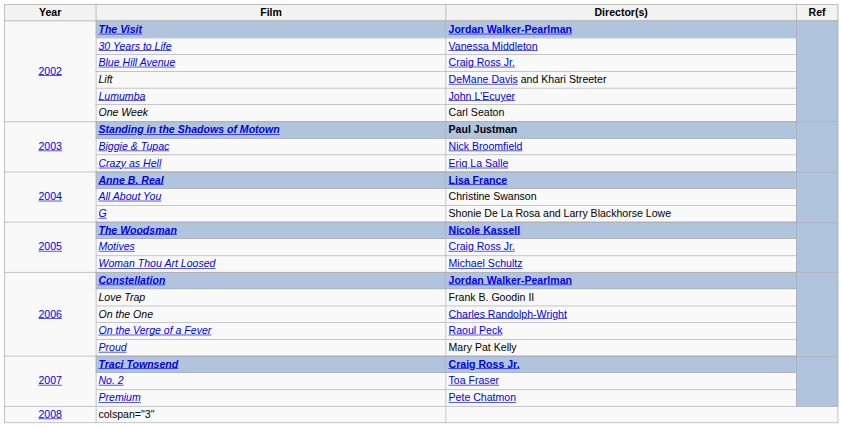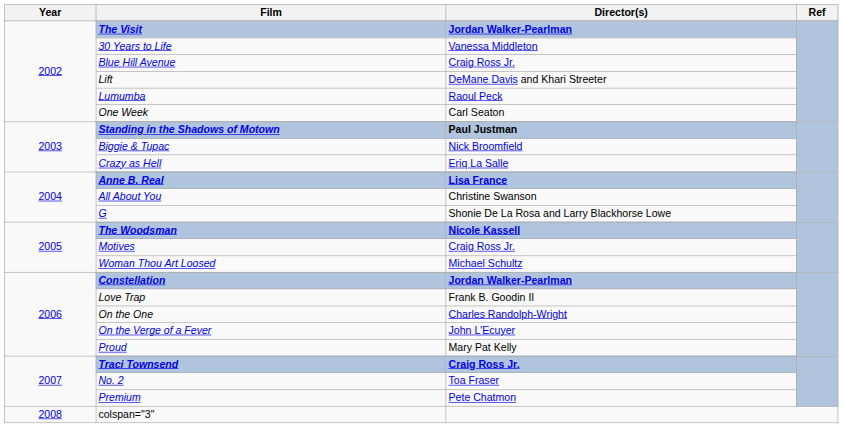Lumumba | Director(s): John L'Ecuyer -> Raoul Peck
On the Verge of a Fever | Director(s): Raoul Peck -> John L'Ecuyer
